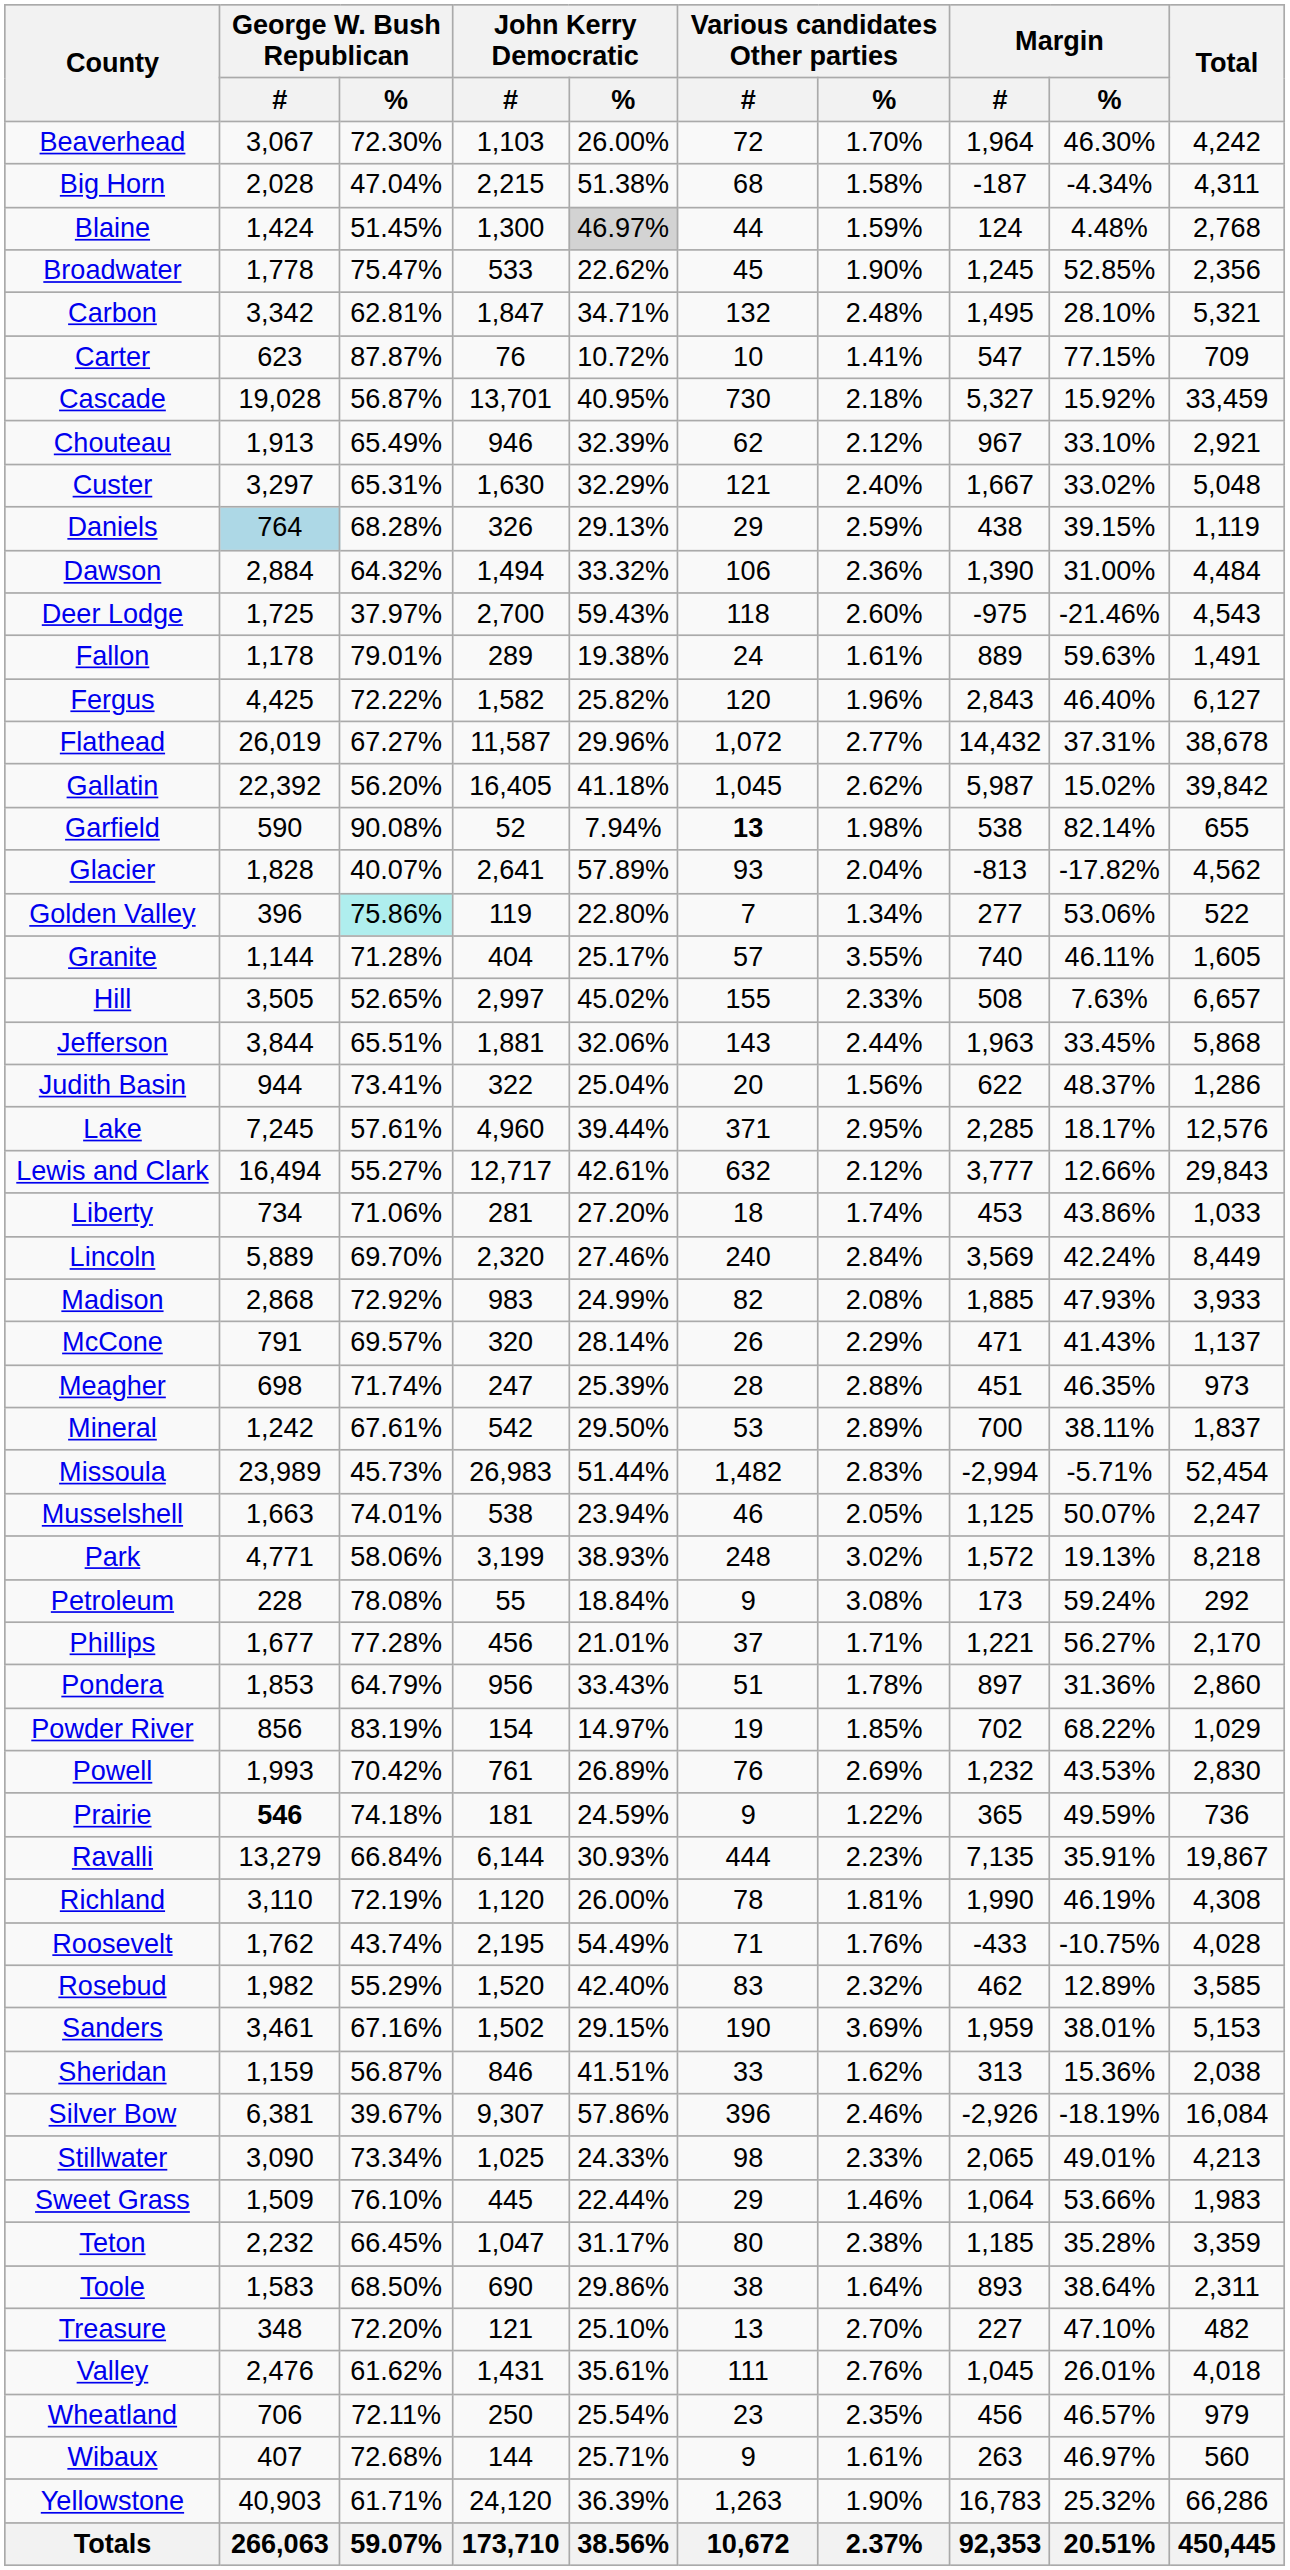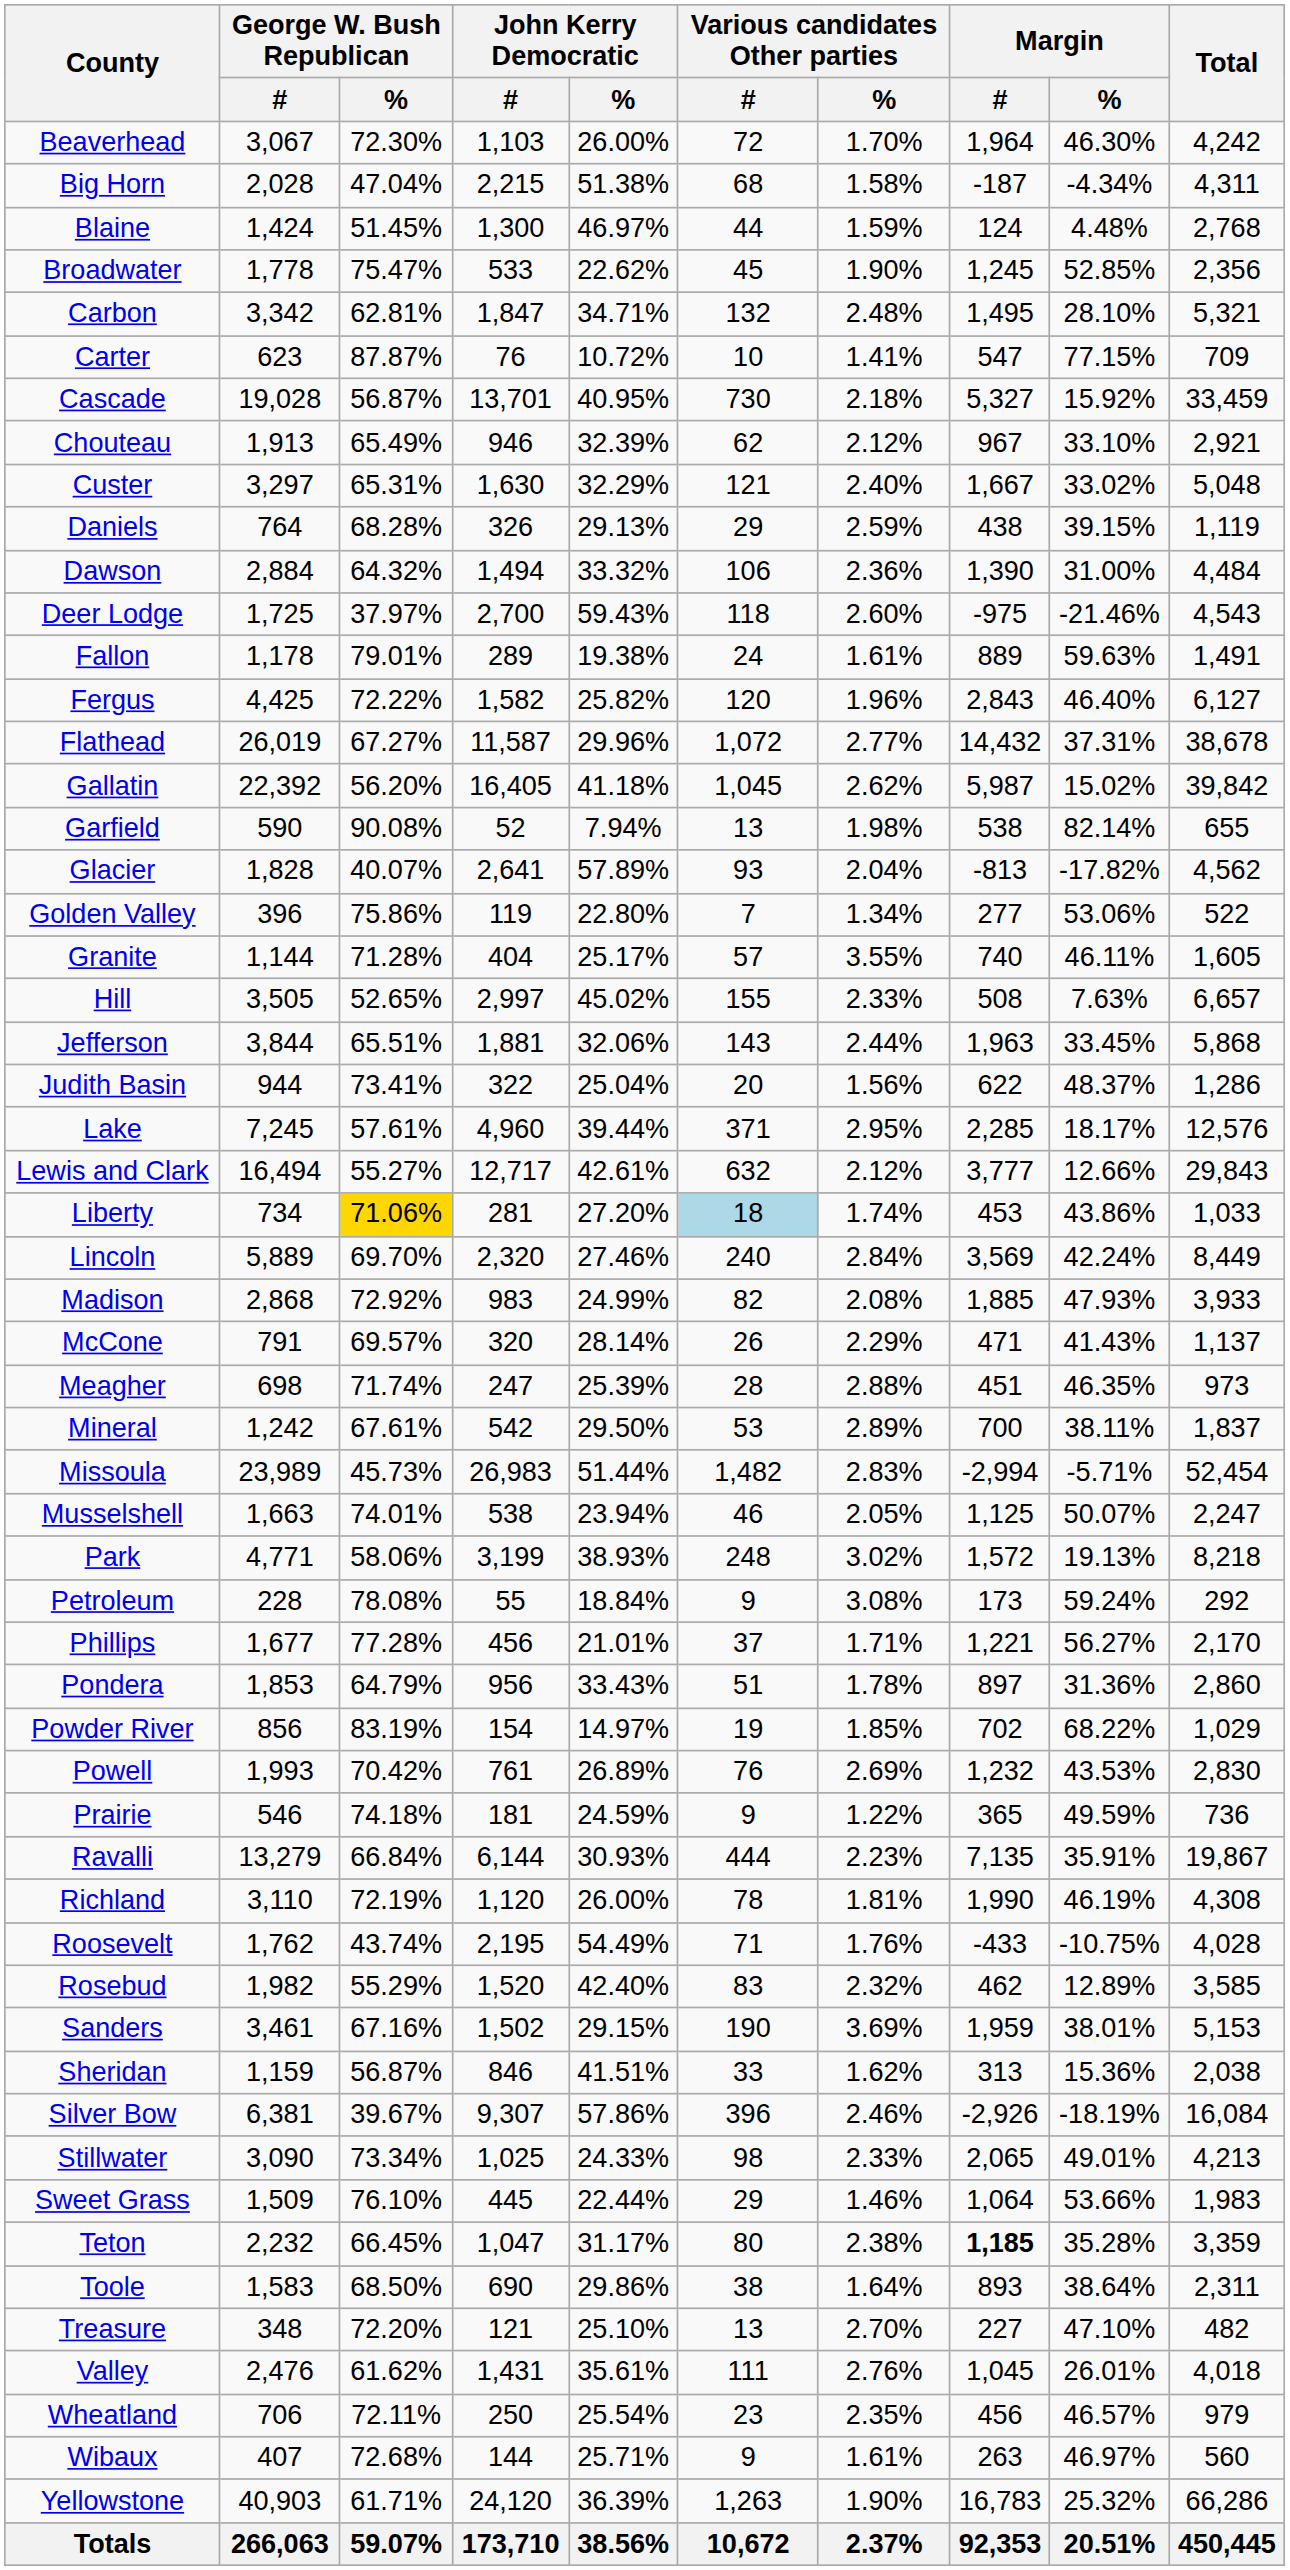Blaine | John Kerry Democratic / %: lightgrey background -> no background
Daniels | George W. Bush Republican / #: lightblue background -> no background
Garfield | Various candidates Other parties / #: bold -> normal
Golden Valley | George W. Bush Republican / %: paleturquoise background -> no background
Liberty | George W. Bush Republican / %: no background -> gold background
Liberty | Various candidates Other parties / #: no background -> lightblue background
Prairie | George W. Bush Republican / #: bold -> normal
Teton | Margin / #: normal -> bold
